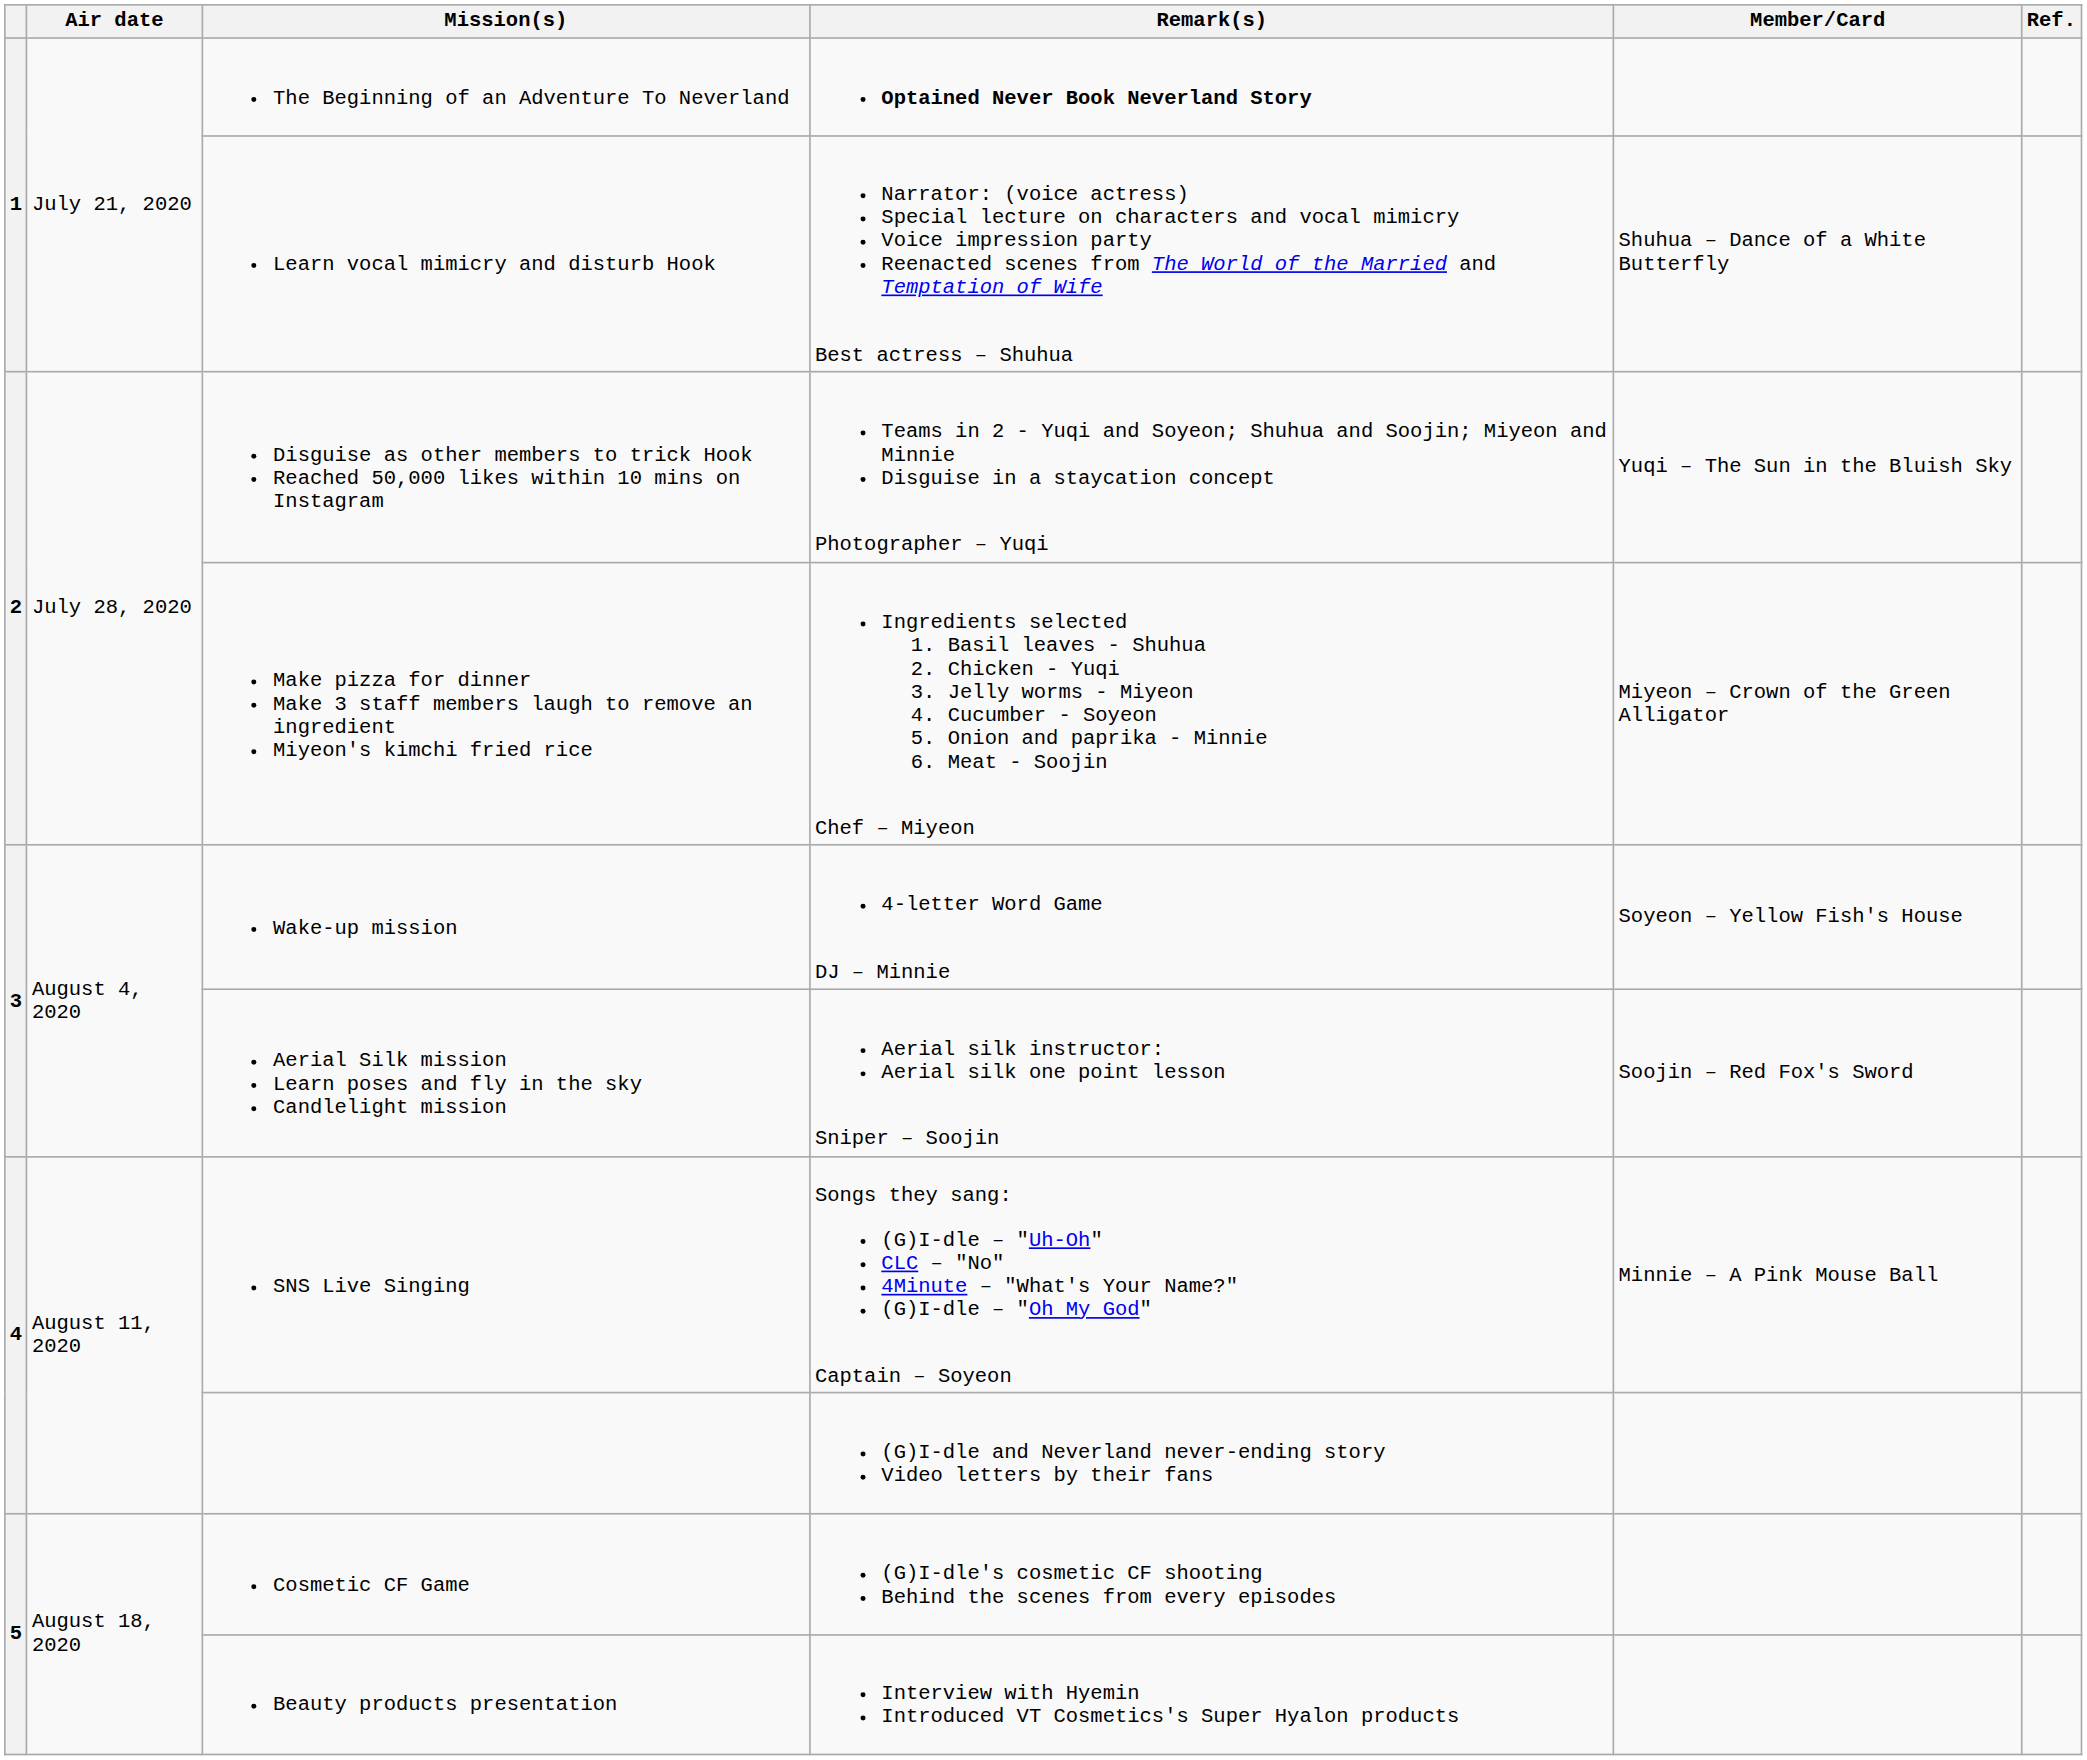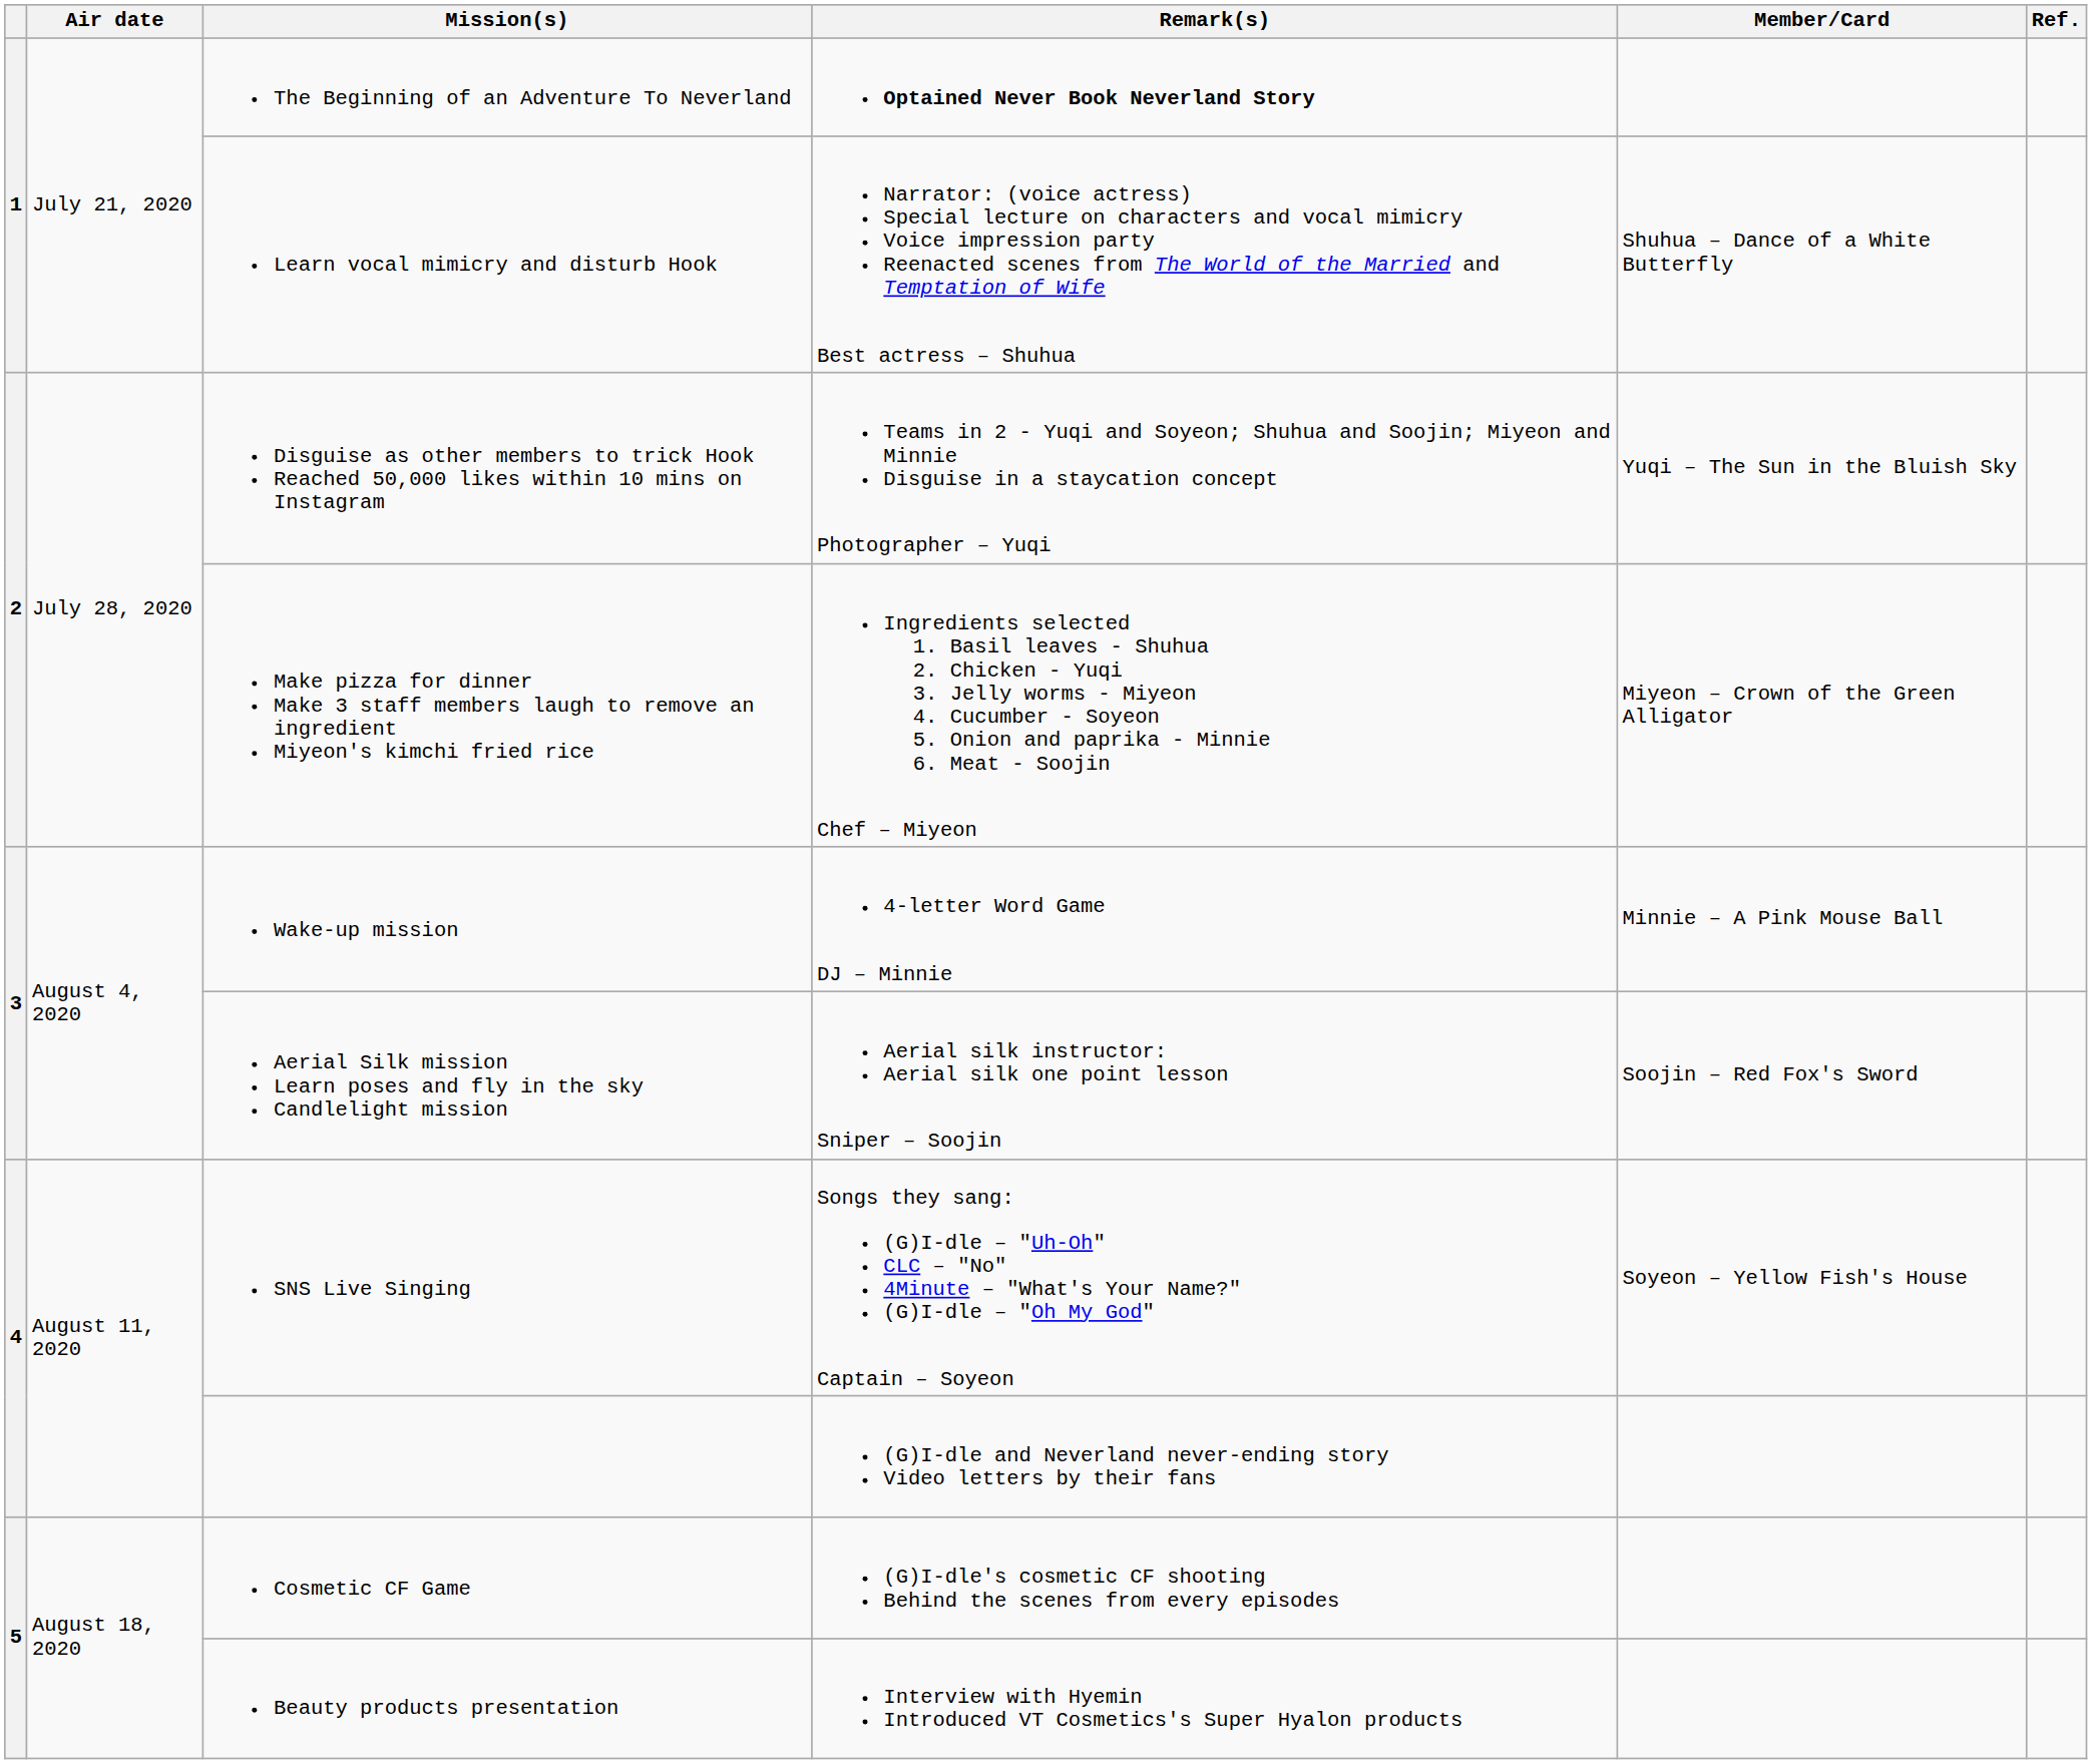Wake-up mission | Member/Card: Soyeon – Yellow Fish's House -> Minnie – A Pink Mouse Ball
SNS Live Singing | Member/Card: Minnie – A Pink Mouse Ball -> Soyeon – Yellow Fish's House
